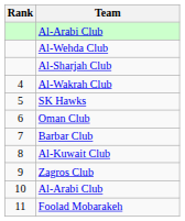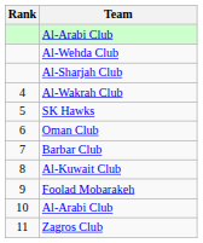row 10 | Team: Zagros Club -> Foolad Mobarakeh
row 12 | Team: Foolad Mobarakeh -> Zagros Club
